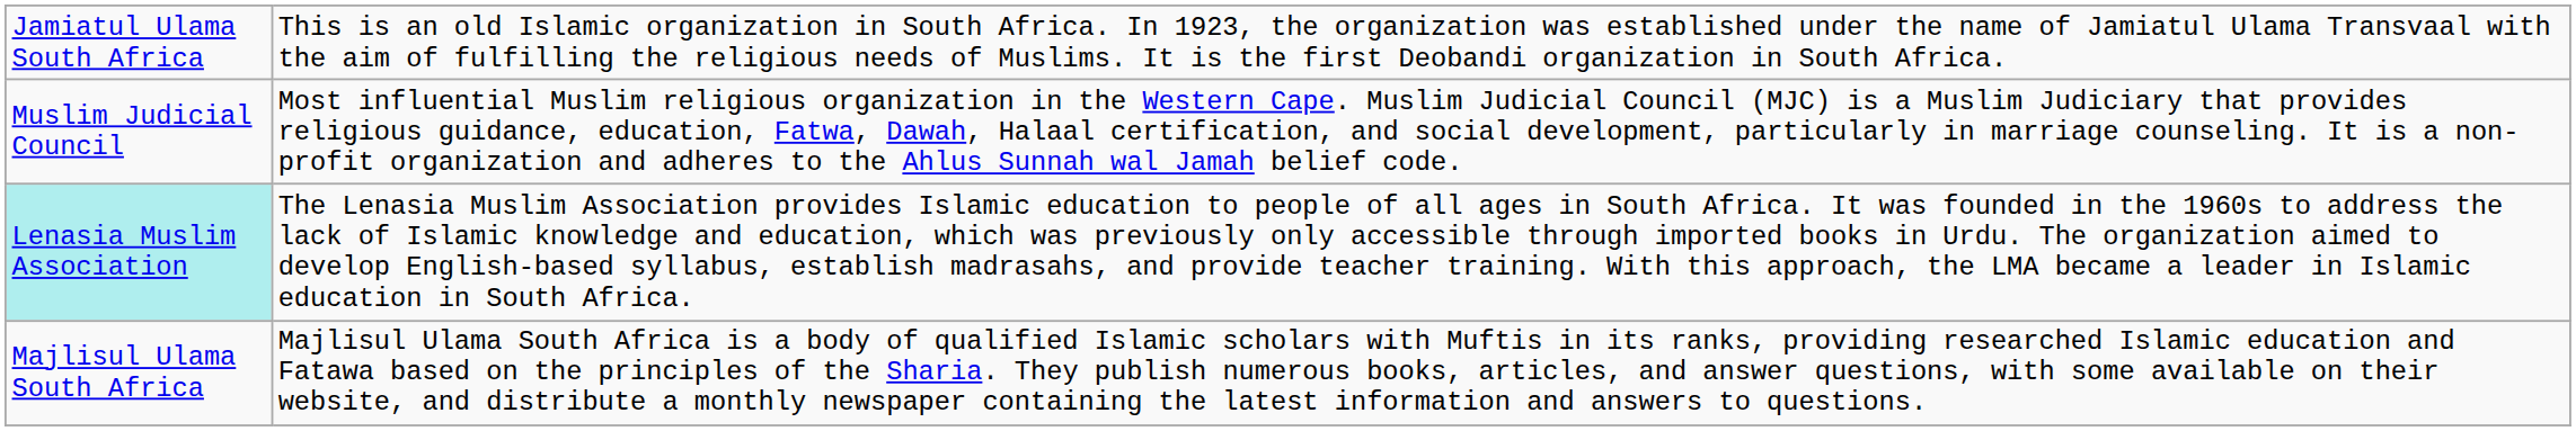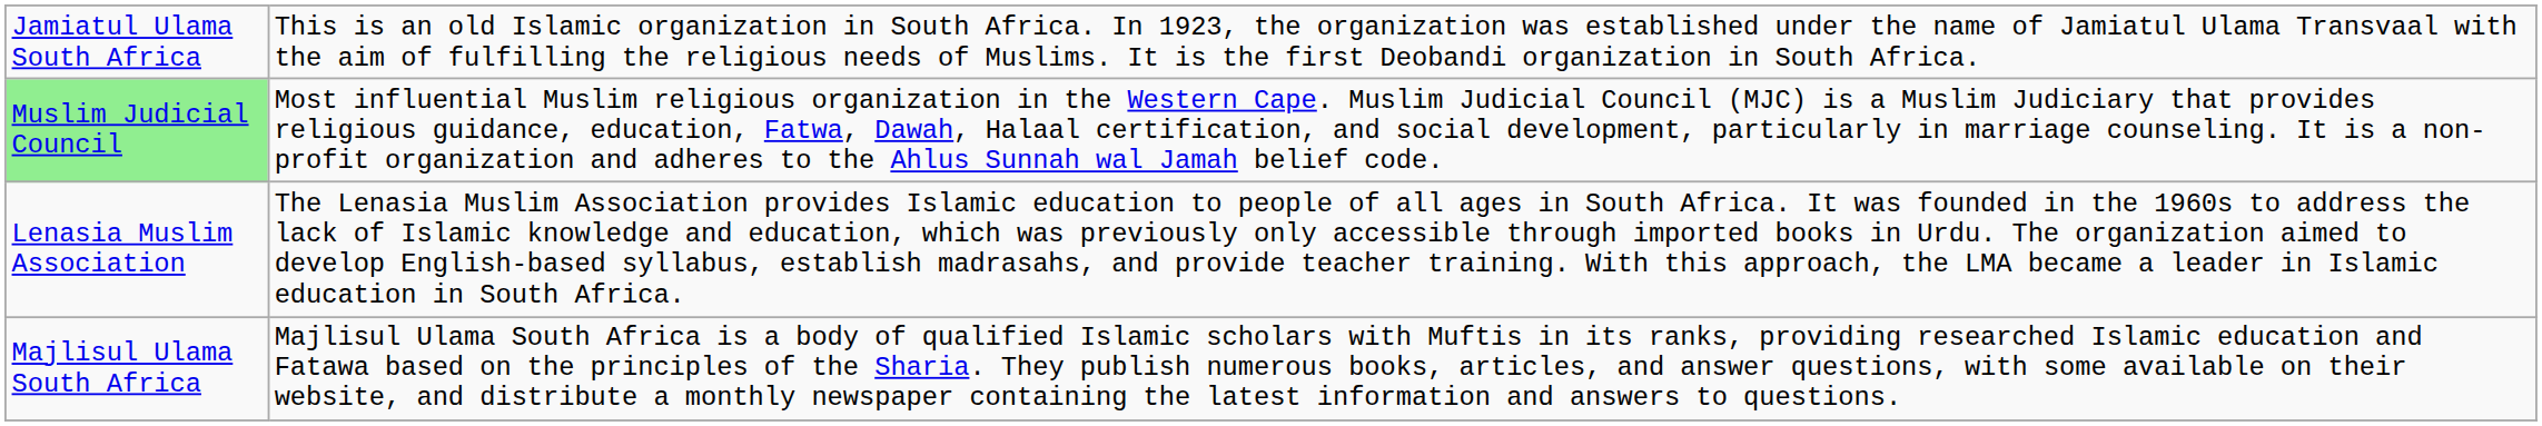Muslim Judicial Council | column 1: no background -> lightgreen background
Lenasia Muslim Association | column 1: paleturquoise background -> no background
